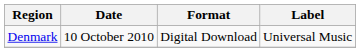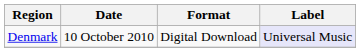Denmark | Label: no background -> lavender background
